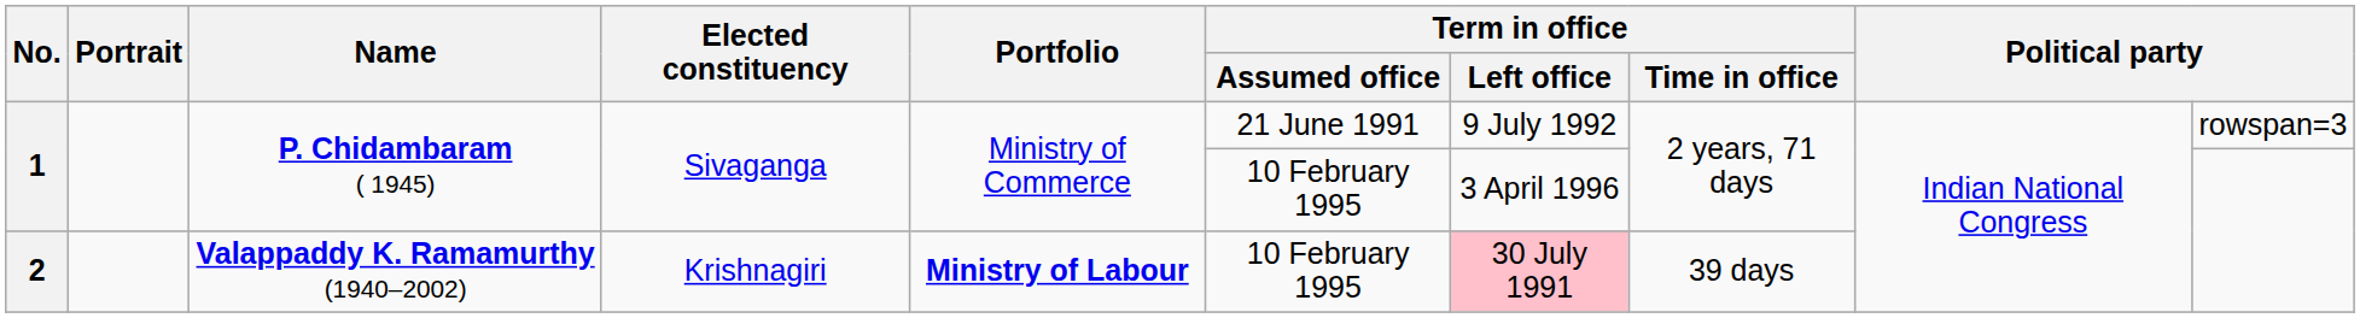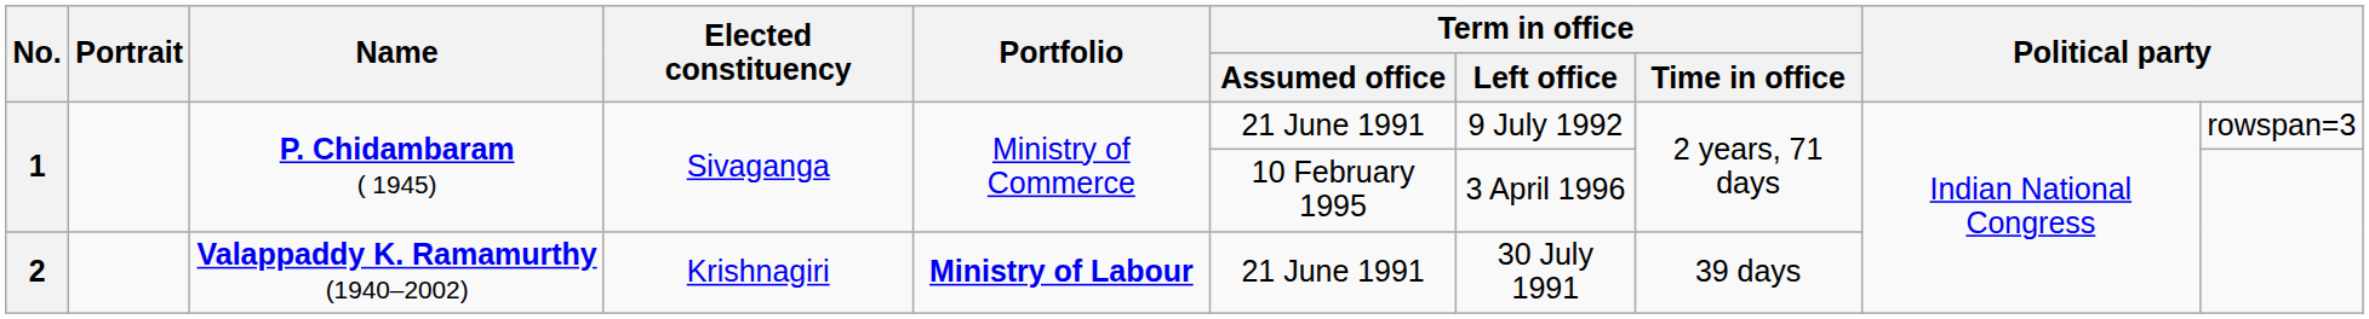2 | Term in office / Assumed office: 10 February 1995 -> 21 June 1991
2 | Term in office / Left office: pink background -> no background
